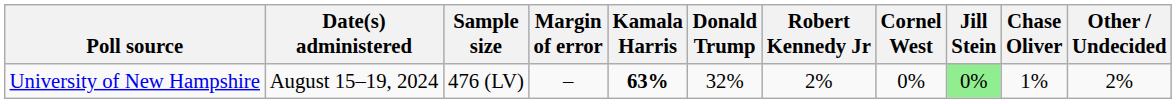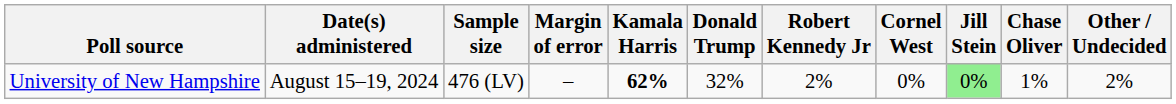University of New Hampshire | Kamala Harris: 63% -> 62%
